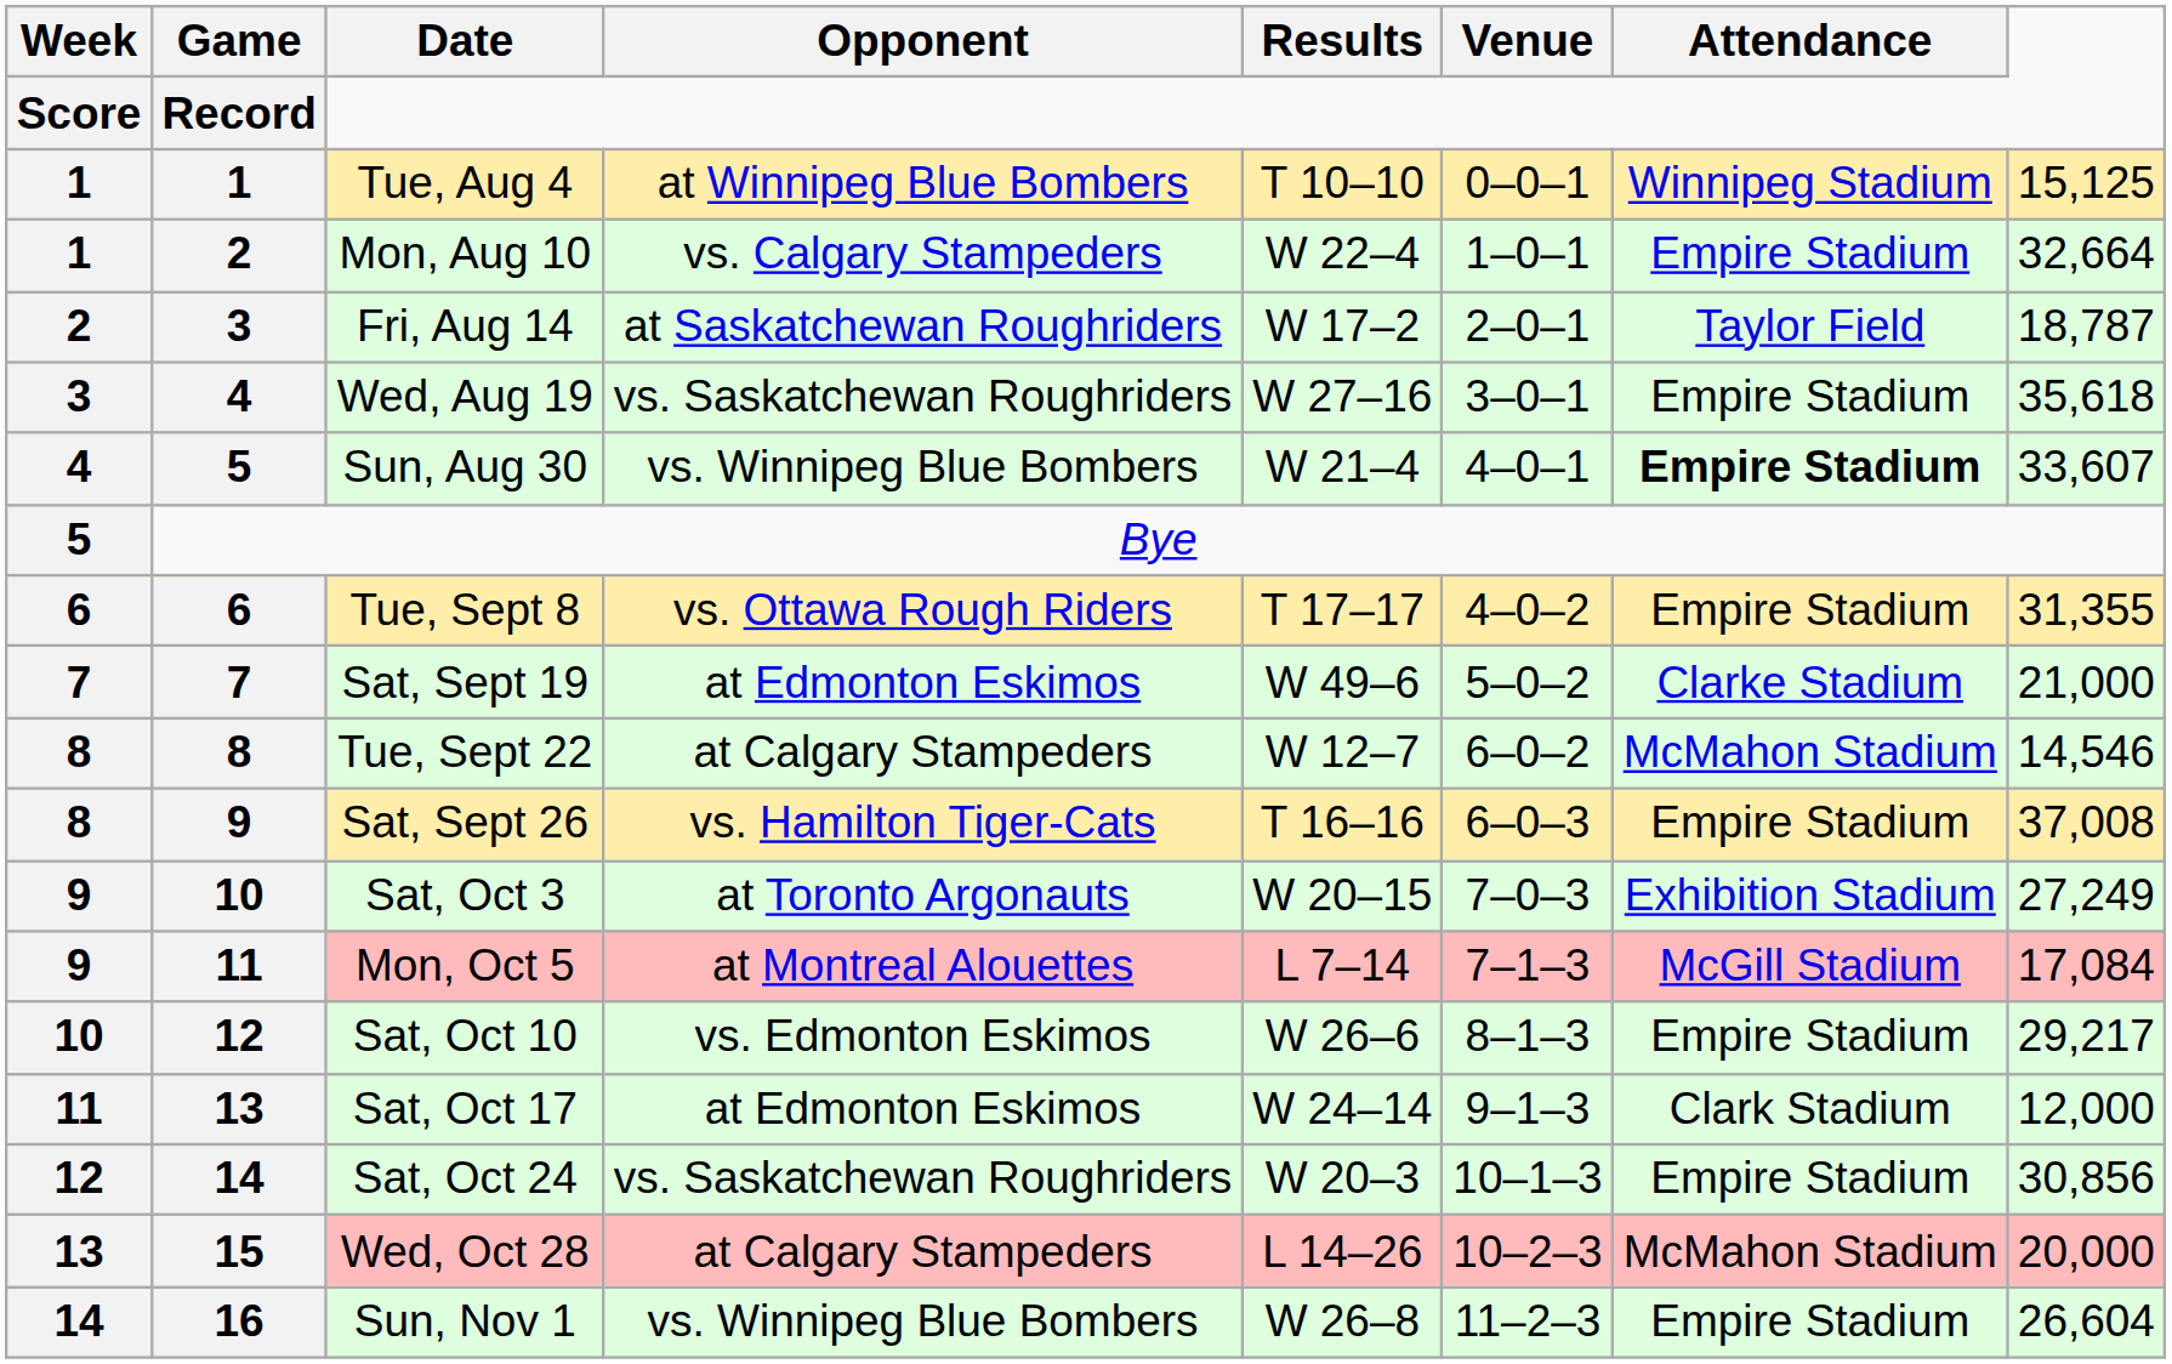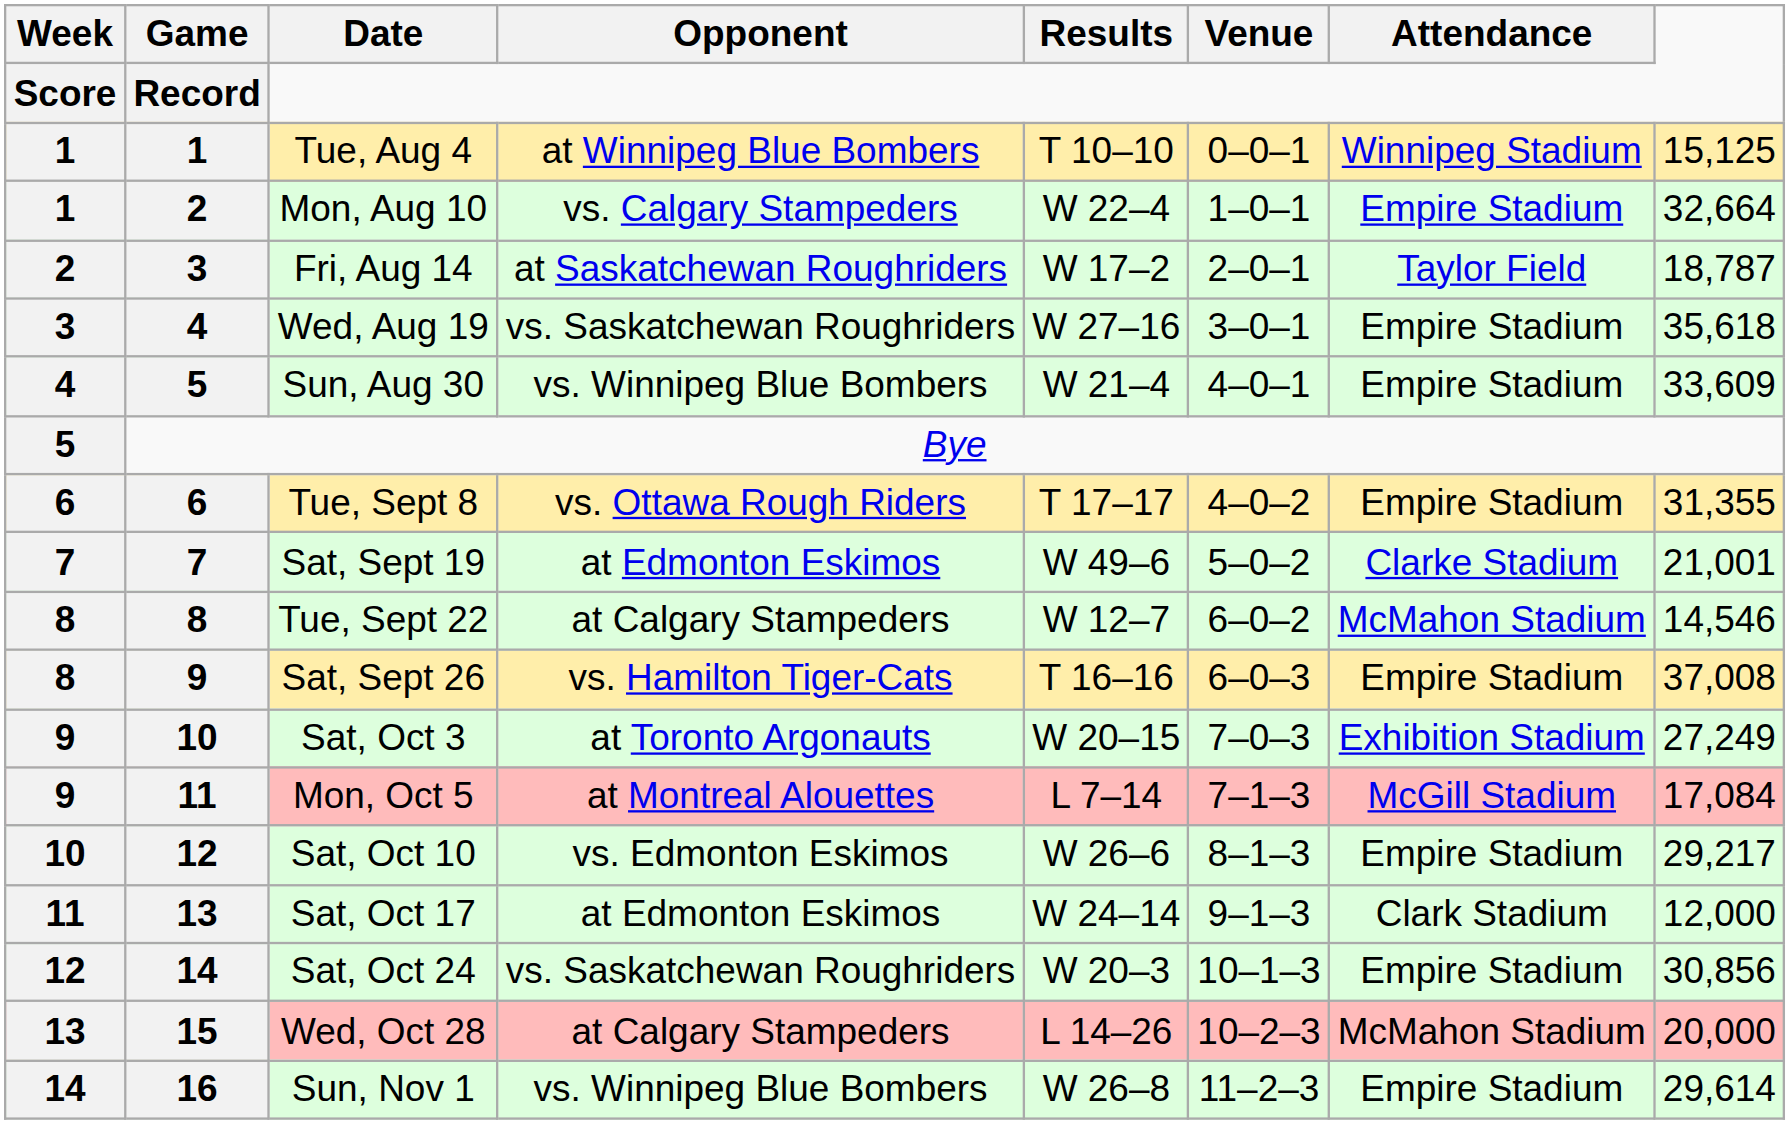Sun, Aug 30 | Attendance: bold -> normal
Sun, Aug 30 | column 8: 33,607 -> 33,609
Sat, Sept 19 | column 8: 21,000 -> 21,001
Sun, Nov 1 | column 8: 26,604 -> 29,614
